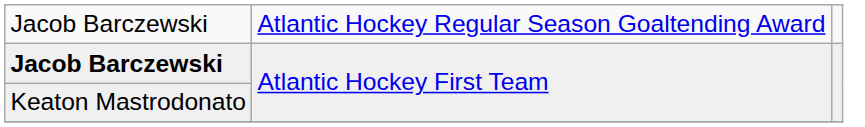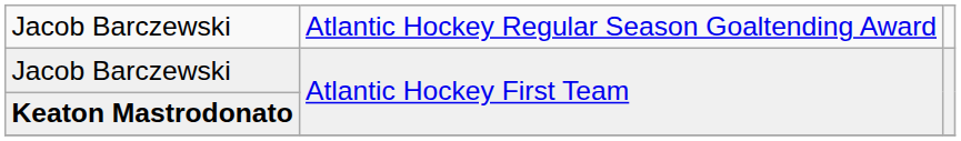Jacob Barczewski / Atlantic Hockey First Team | column 1: bold -> normal
Keaton Mastrodonato | column 1: normal -> bold
